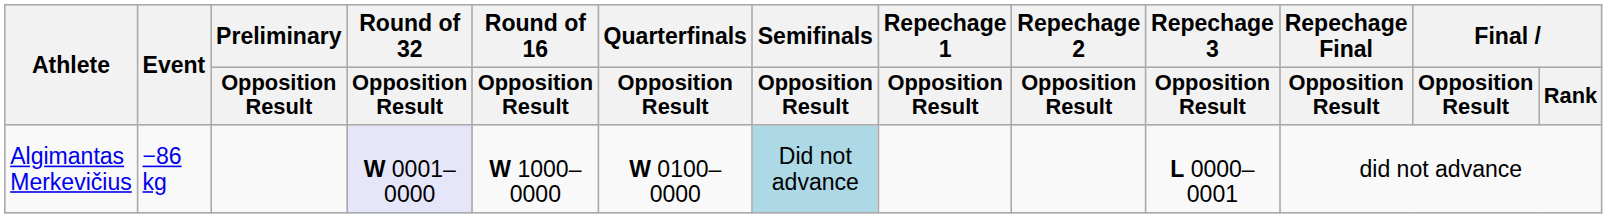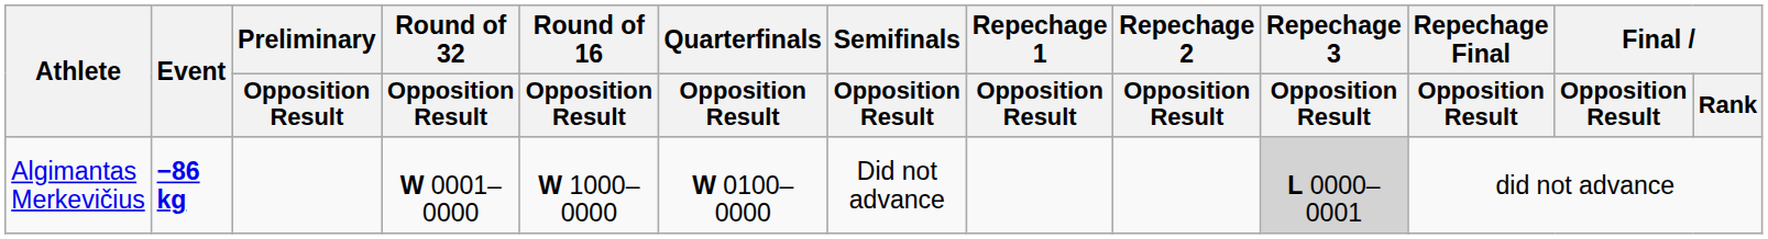Algimantas Merkevičius | Event: normal -> bold
Algimantas Merkevičius | Round of 32 / Opposition Result: lavender background -> no background
Algimantas Merkevičius | Semifinals / Opposition Result: lightblue background -> no background
Algimantas Merkevičius | Repechage 3 / Opposition Result: no background -> lightgrey background
